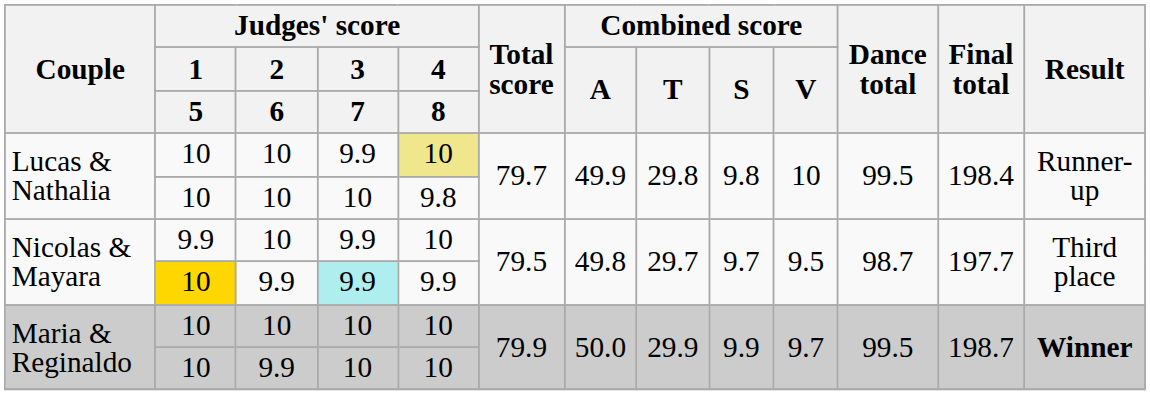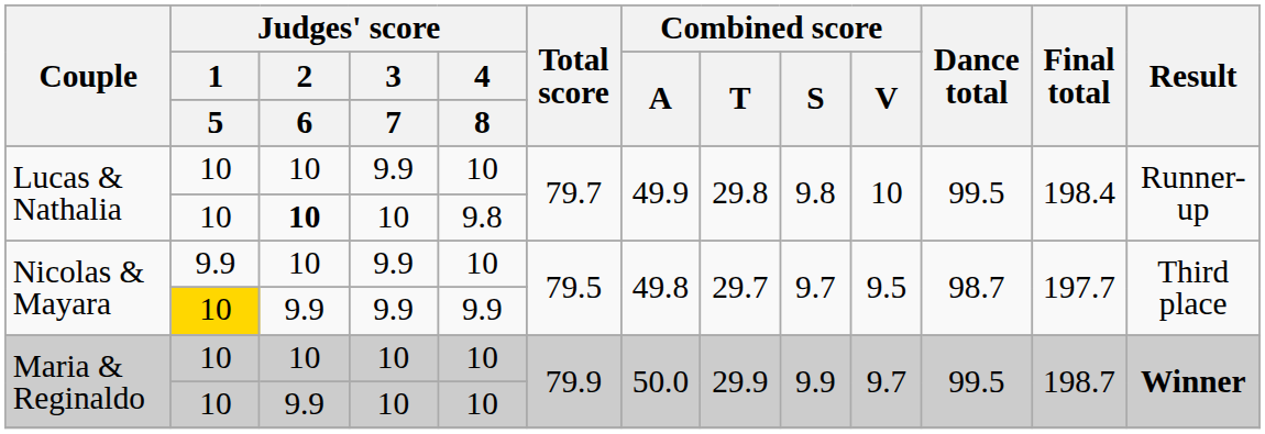row 4 | Judges' score / 4 / 8: khaki background -> no background
row 5 | Judges' score / 2 / 6: normal -> bold
row 7 | Judges' score / 3 / 7: paleturquoise background -> no background
